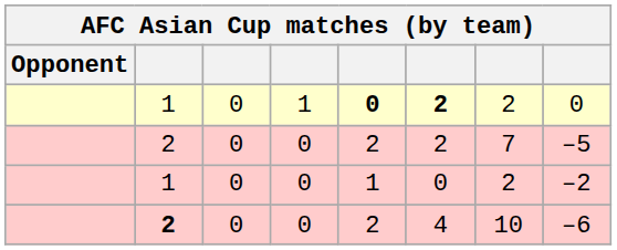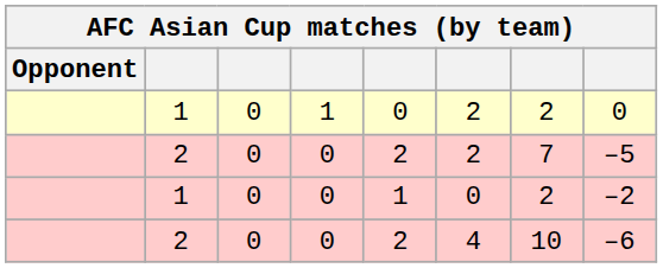row 3 | column 5: bold -> normal
row 3 | column 6: bold -> normal
row 6 | column 2: bold -> normal
